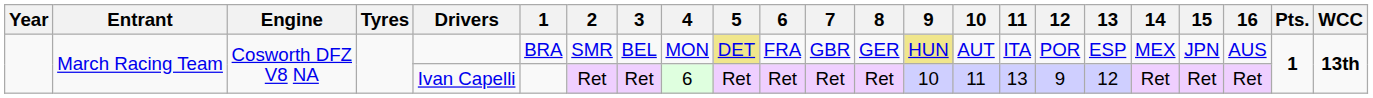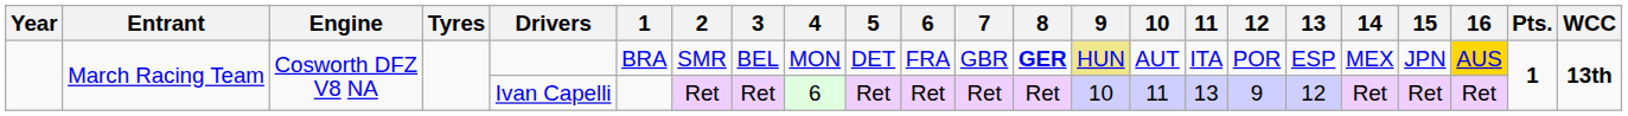row 2 | 5: khaki background -> no background
row 2 | 8: normal -> bold
row 2 | 16: no background -> gold background
